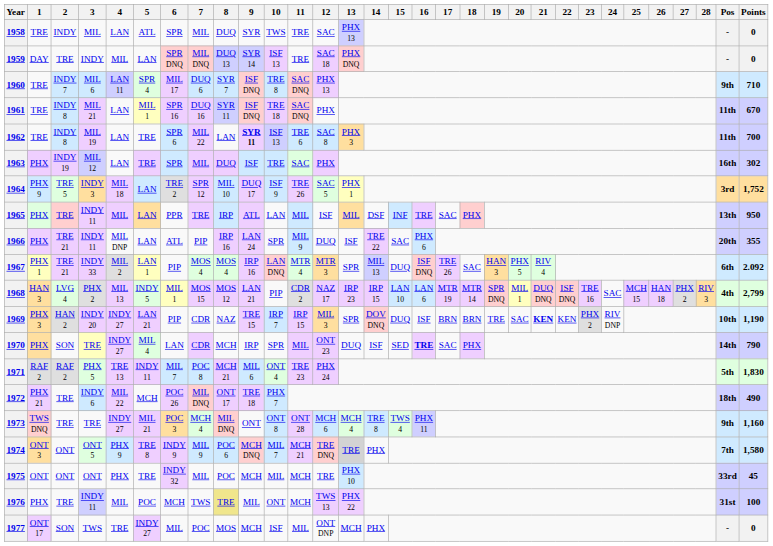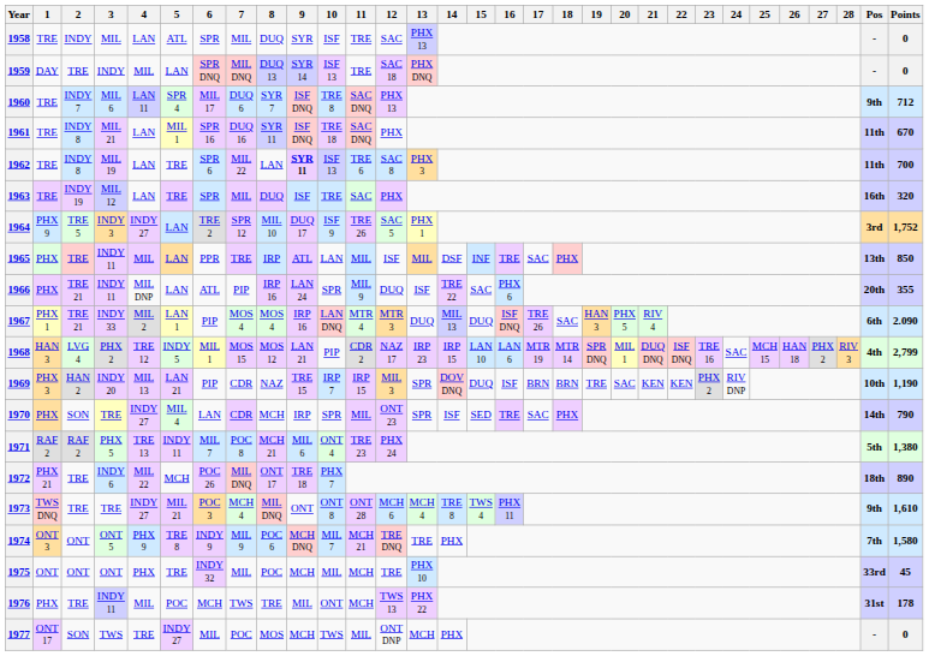1958 | 10: TWS -> ISF
1960 | Points: 710 -> 712
1963 | 1: PHX -> TRE
1963 | Points: 302 -> 320
1964 | 4: MIL 18 -> INDY 27
1965 | Points: 950 -> 850
1967 | 13: SPR -> DUQ
1967 | Points: 2.092 -> 2.090
1968 | 4: MIL 13 -> TRE 12
1969 | 4: INDY 27 -> MIL 13
1969 | 21: bold -> normal
1970 | 13: DUQ -> SPR
1970 | 16: bold -> normal
1971 | Points: 1,830 -> 1,380
1972 | Points: 490 -> 890
1973 | Points: 1,160 -> 1,610
1974 | 13: lightgrey background -> no background
1976 | 8: khaki background -> no background
1976 | Points: 100 -> 178
1977 | 10: ISF -> TWS
